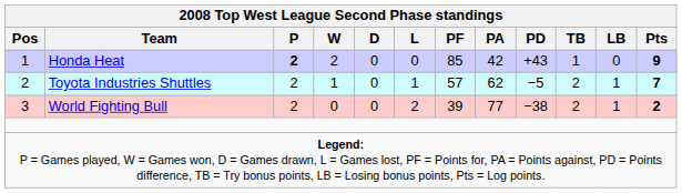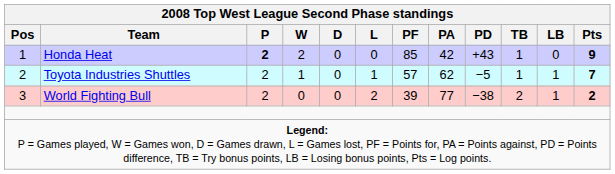Toyota Industries Shuttles | TB: 2 -> 1
